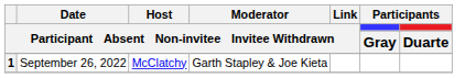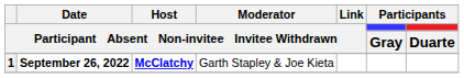1 | Date / Participant Absent Non-invitee Invitee Withdrawn: normal -> bold
1 | Host / Participant Absent Non-invitee Invitee Withdrawn: normal -> bold
